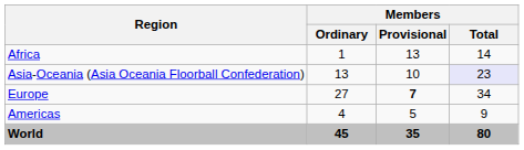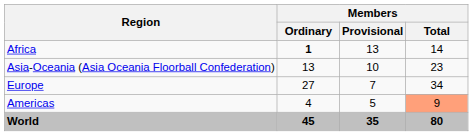Africa | Members / Ordinary: normal -> bold
Asia-Oceania (Asia Oceania Floorball Confederation) | Members / Total: lavender background -> no background
Europe | Members / Provisional: bold -> normal
Americas | Members / Total: no background -> lightsalmon background
